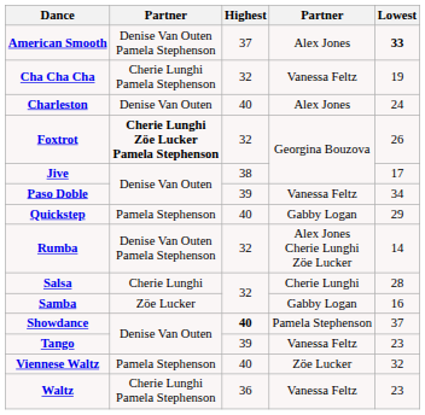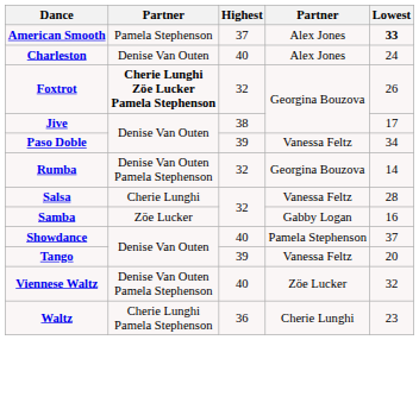American Smooth | column 2: Denise Van Outen Pamela Stephenson -> Pamela Stephenson
- row: Cha Cha Cha | Cherie Lunghi Pamela Stephenson | 32 | Vanessa Feltz | 19
- row: Quickstep | Pamela Stephenson | 40 | Gabby Logan | 29
Rumba | column 4: Alex Jones Cherie Lunghi Zöe Lucker -> Georgina Bouzova
Salsa | column 4: Cherie Lunghi -> Vanessa Feltz
Showdance | Highest: bold -> normal
Tango | Lowest: 23 -> 20
Viennese Waltz | column 2: Pamela Stephenson -> Denise Van Outen Pamela Stephenson
Waltz | column 4: Vanessa Feltz -> Cherie Lunghi
